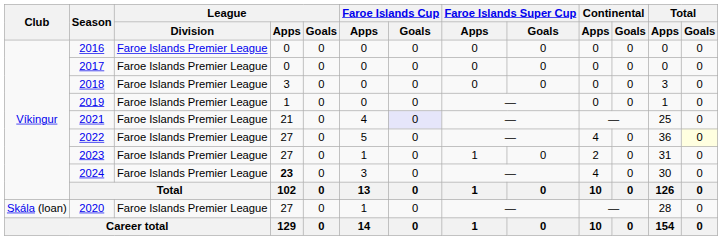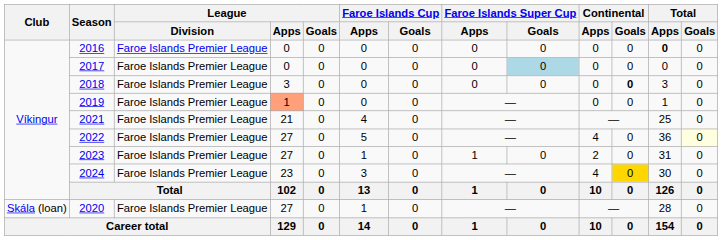2016 | Total / Apps: normal -> bold
2017 | Faroe Islands Super Cup / Goals: no background -> lightblue background
2018 | Continental / Goals: normal -> bold
2019 | League / Apps: no background -> lightsalmon background
2021 | Faroe Islands Cup / Goals: lavender background -> no background
2024 | League / Apps: bold -> normal
2024 | Continental / Goals: no background -> gold background
